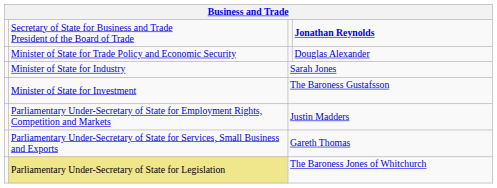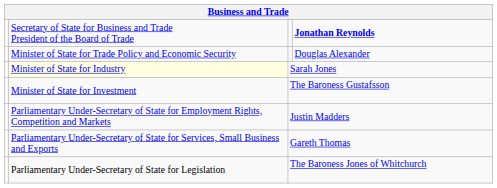Minister of State for Industry | column 2: no background -> lightyellow background
Parliamentary Under-Secretary of State for Legislation | column 2: khaki background -> no background
